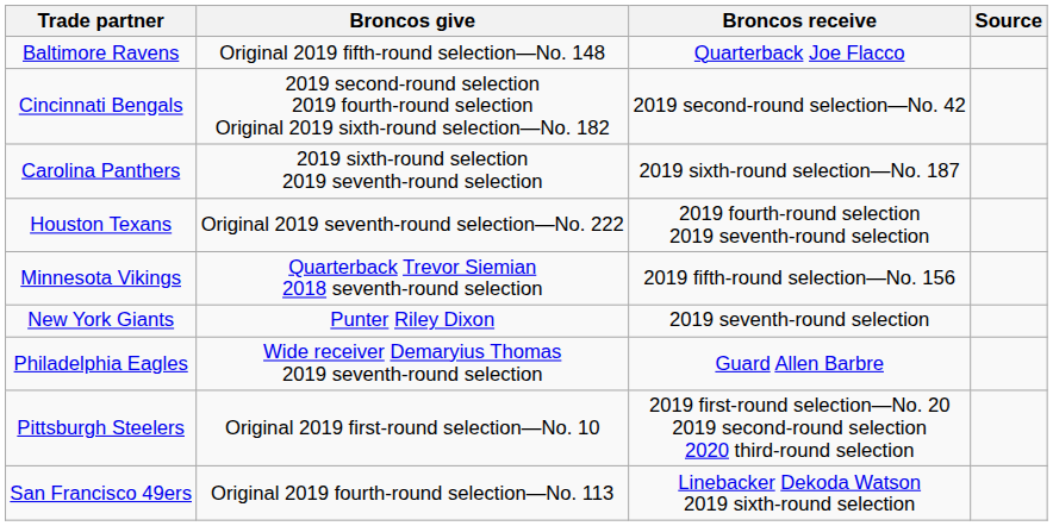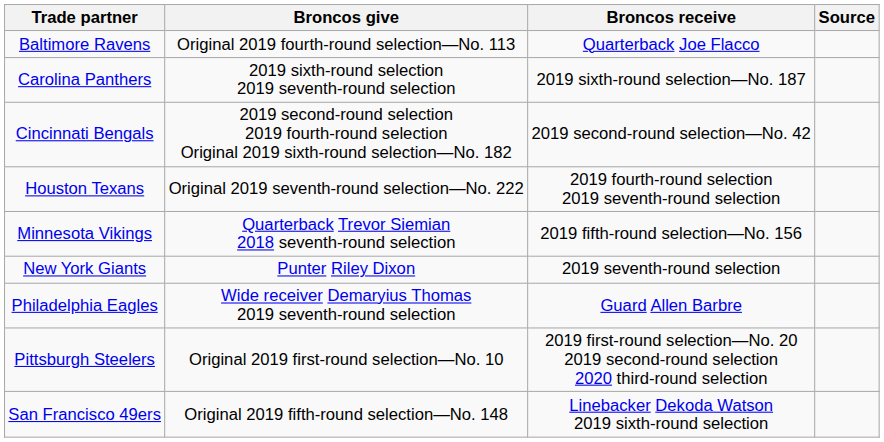Baltimore Ravens | Broncos give: Original 2019 fifth-round selection—No. 148 -> Original 2019 fourth-round selection—No. 113
rows swapped: Cincinnati Bengals <-> Carolina Panthers
San Francisco 49ers | Broncos give: Original 2019 fourth-round selection—No. 113 -> Original 2019 fifth-round selection—No. 148
